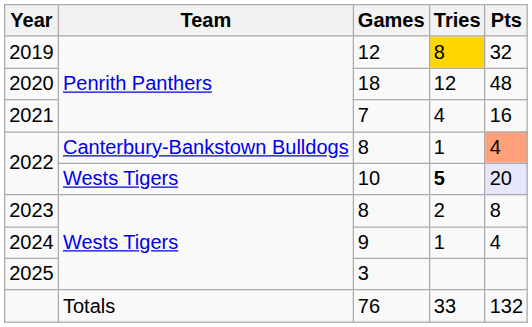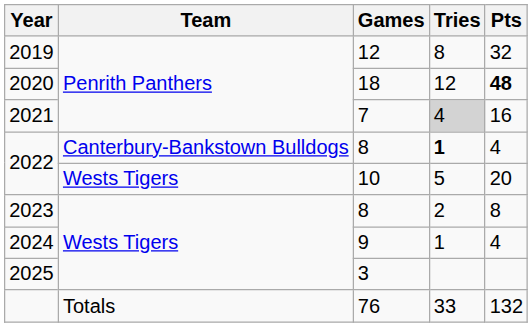2019 | Tries: gold background -> no background
2020 | Pts: normal -> bold
2021 | Tries: no background -> lightgrey background
2022 / 8 | Tries: normal -> bold
2022 / 8 | Pts: lightsalmon background -> no background
2022 / 10 | Tries: bold -> normal
2022 / 10 | Pts: lavender background -> no background
